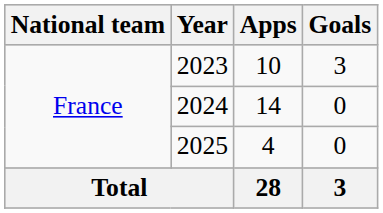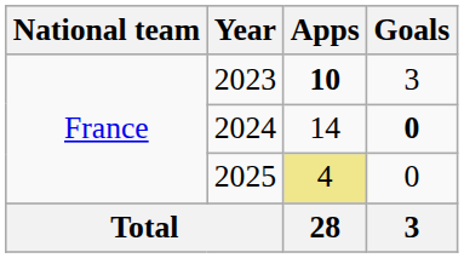2023 | Apps: normal -> bold
2024 | Goals: normal -> bold
2025 | Apps: no background -> khaki background
